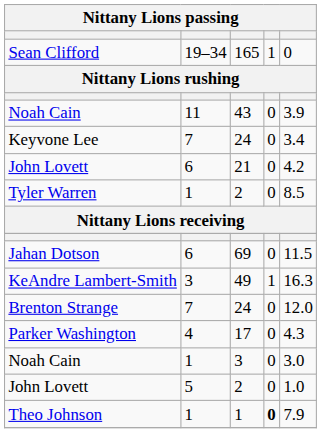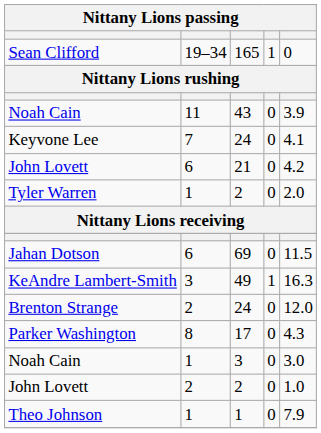Keyvone Lee | column 5: 3.4 -> 4.1
Tyler Warren | column 5: 8.5 -> 2.0
Brenton Strange | column 2: 7 -> 2
Parker Washington | column 2: 4 -> 8
John Lovett / 2 | column 2: 5 -> 2
Theo Johnson | column 4: bold -> normal
